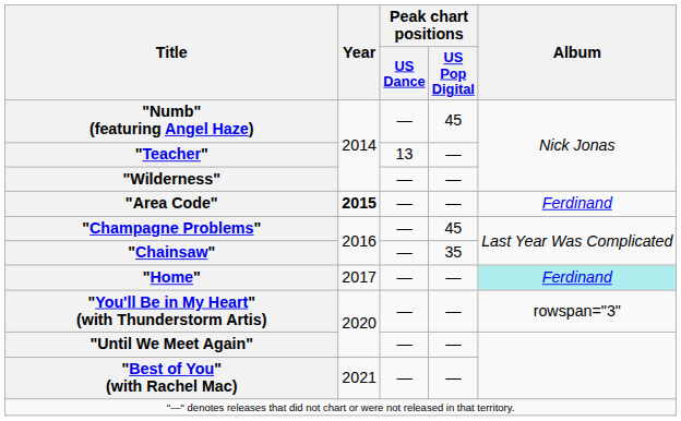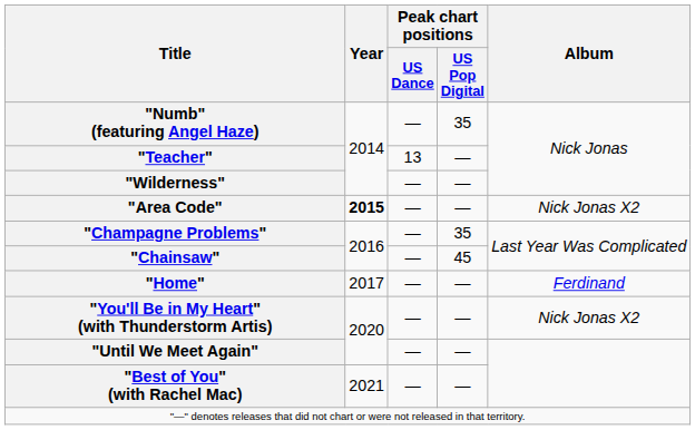"Numb" (featuring Angel Haze) | Peak chart positions / US Pop Digital: 45 -> 35
"Area Code" | Album: Ferdinand -> Nick Jonas X2
"Champagne Problems" | Peak chart positions / US Pop Digital: 45 -> 35
"Chainsaw" | Peak chart positions / US Pop Digital: 35 -> 45
"Home" | Album: paleturquoise background -> no background
"You'll Be in My Heart" (with Thunderstorm Artis) | Album: rowspan="3" -> Nick Jonas X2
